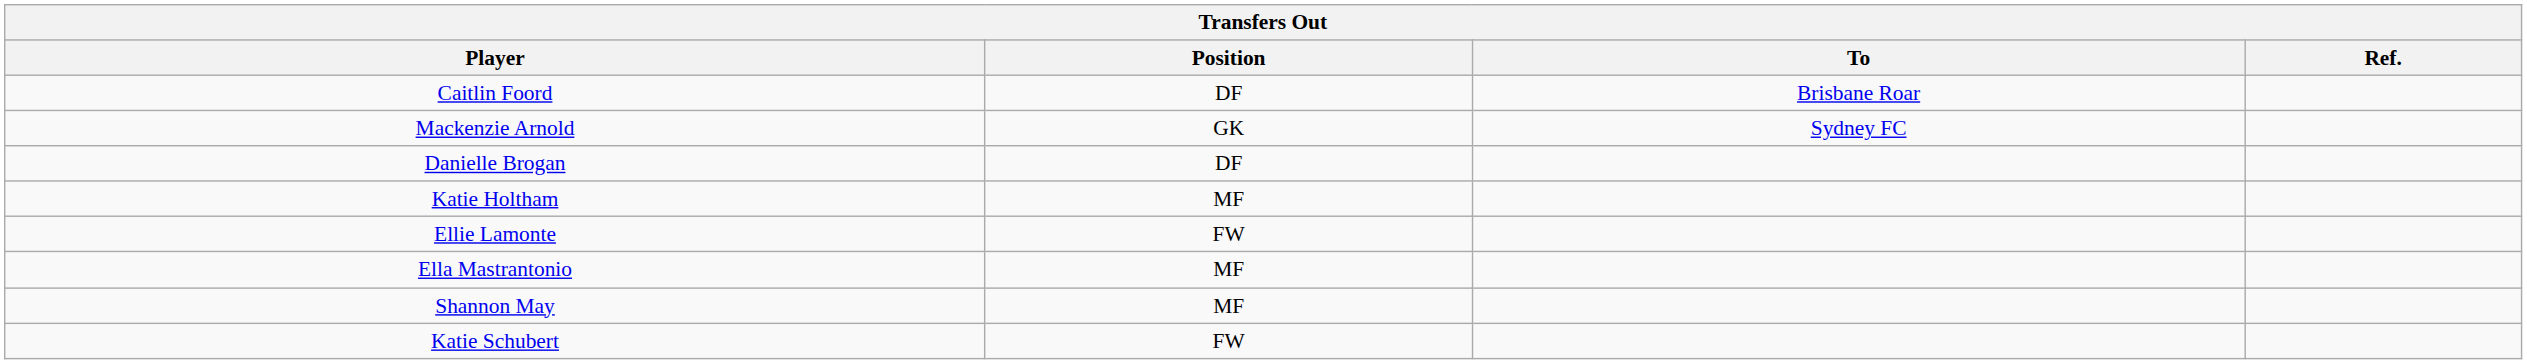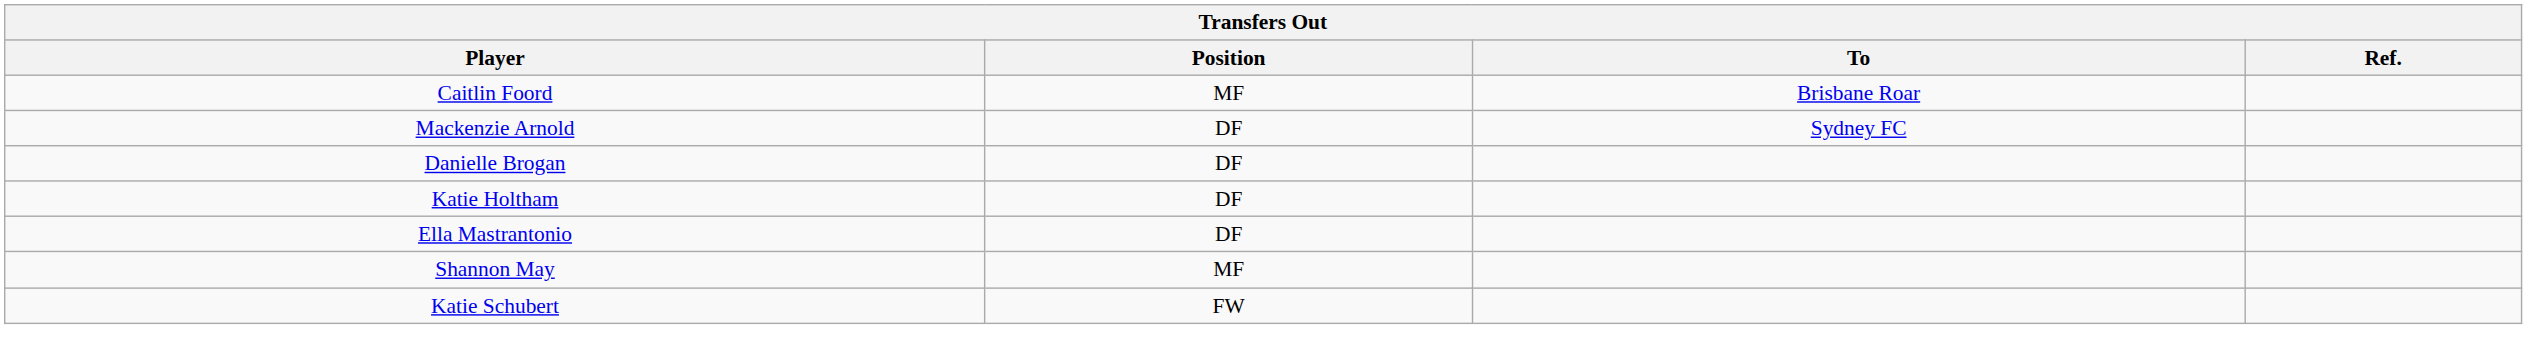Caitlin Foord | Position: DF -> MF
Mackenzie Arnold | Position: GK -> DF
Katie Holtham | Position: MF -> DF
- row: Ellie Lamonte | FW
Ella Mastrantonio | Position: MF -> DF
